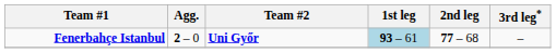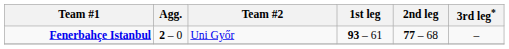Fenerbahçe Istanbul | Team #2: bold -> normal
Fenerbahçe Istanbul | 1st leg: lightblue background -> no background
